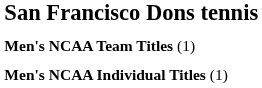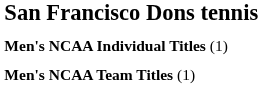rows swapped: Men's NCAA Team Titles (1) <-> Men's NCAA Individual Titles (1)
